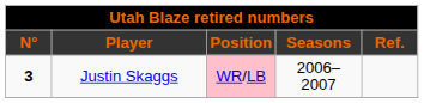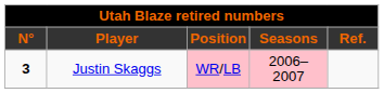Justin Skaggs | Seasons: no background -> pink background
